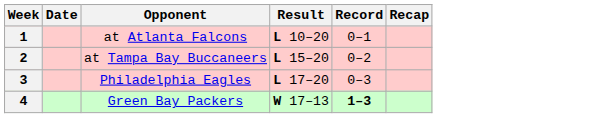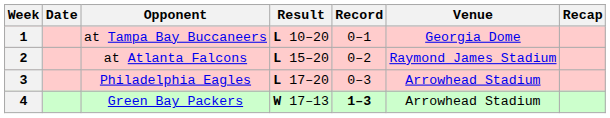+ column: Venue | Georgia Dome | Raymond James Stadium | Arrowhead Stadium | Arrowhead Stadium
1 | Opponent: at Atlanta Falcons -> at Tampa Bay Buccaneers
2 | Opponent: at Tampa Bay Buccaneers -> at Atlanta Falcons
